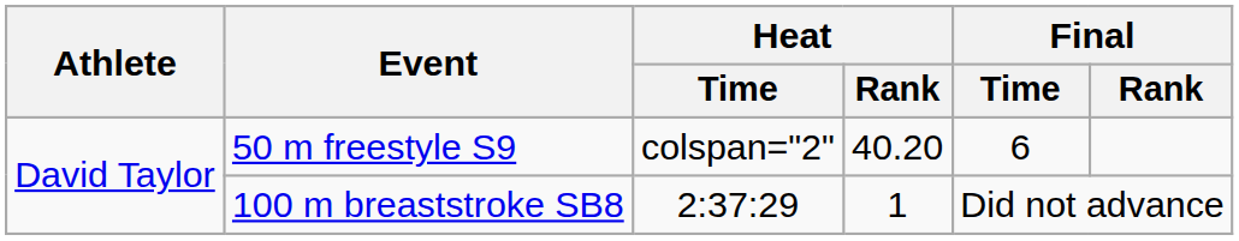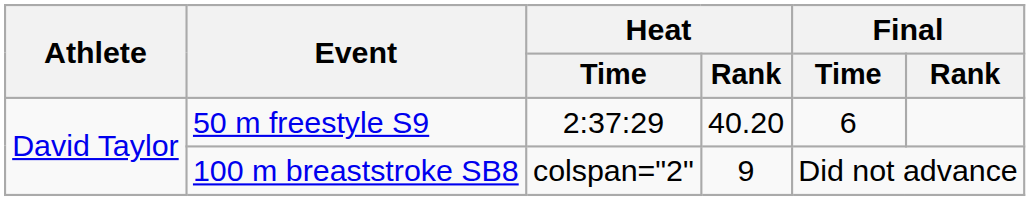50 m freestyle S9 | Heat / Time: colspan="2" -> 2:37:29
100 m breaststroke SB8 | Heat / Time: 2:37:29 -> colspan="2"
100 m breaststroke SB8 | Heat / Rank: 1 -> 9
